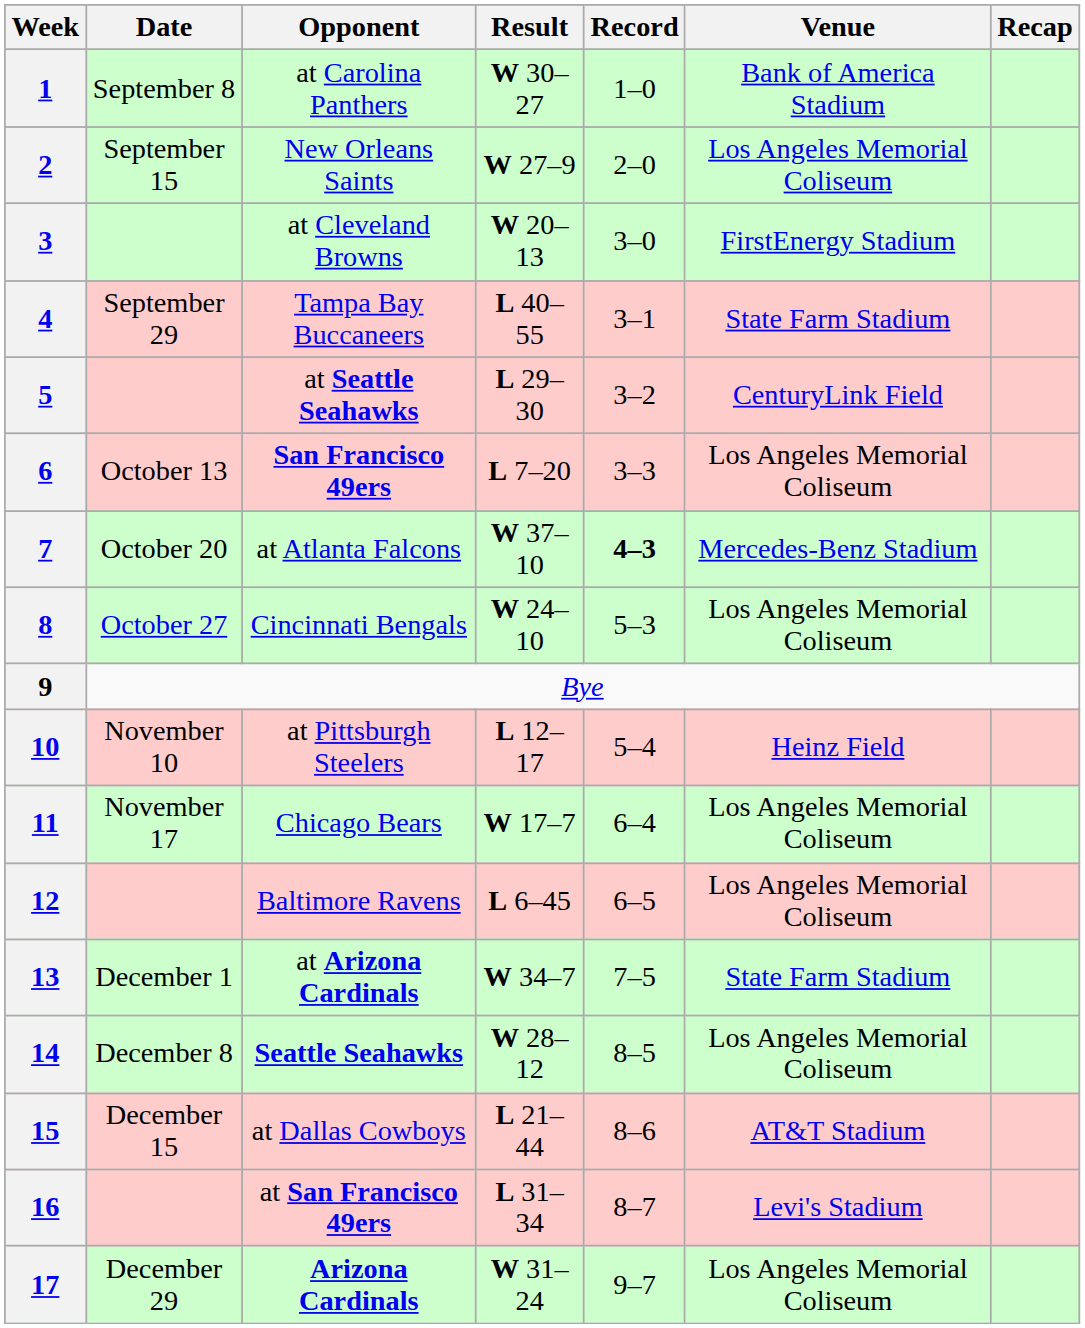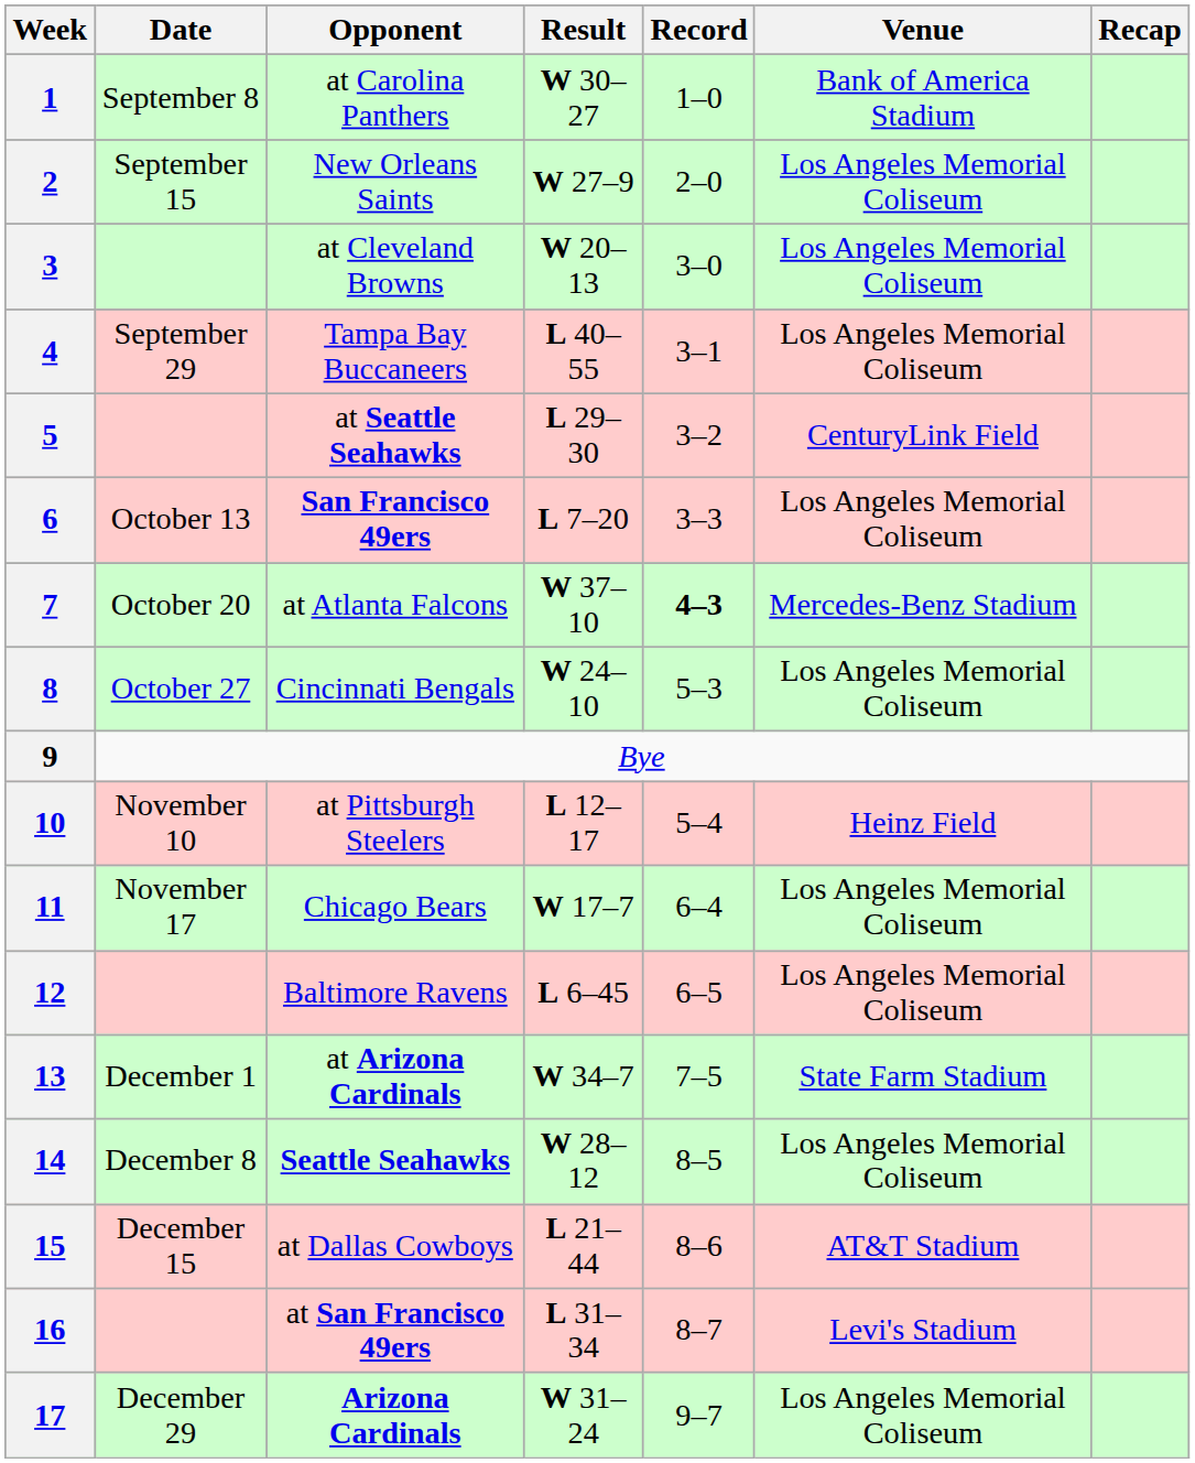3 | Venue: FirstEnergy Stadium -> Los Angeles Memorial Coliseum
4 | Venue: State Farm Stadium -> Los Angeles Memorial Coliseum
